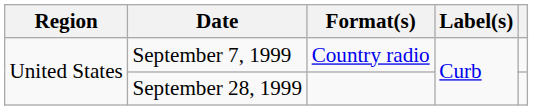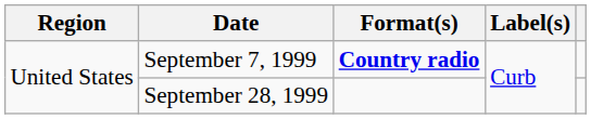September 7, 1999 | Format(s): normal -> bold
